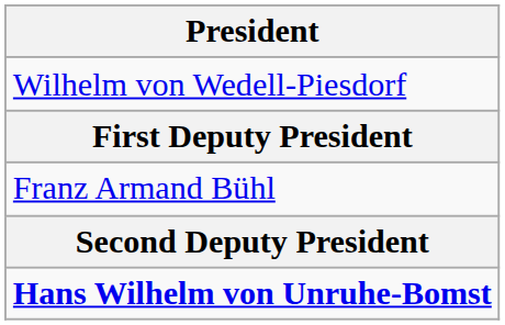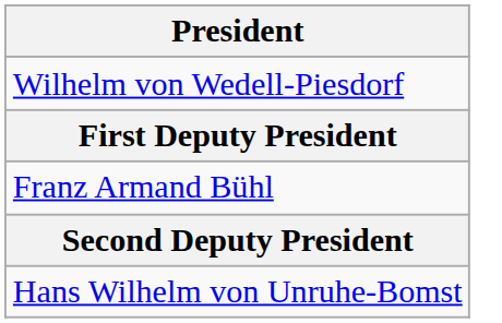row 6 | column 1: bold -> normal
